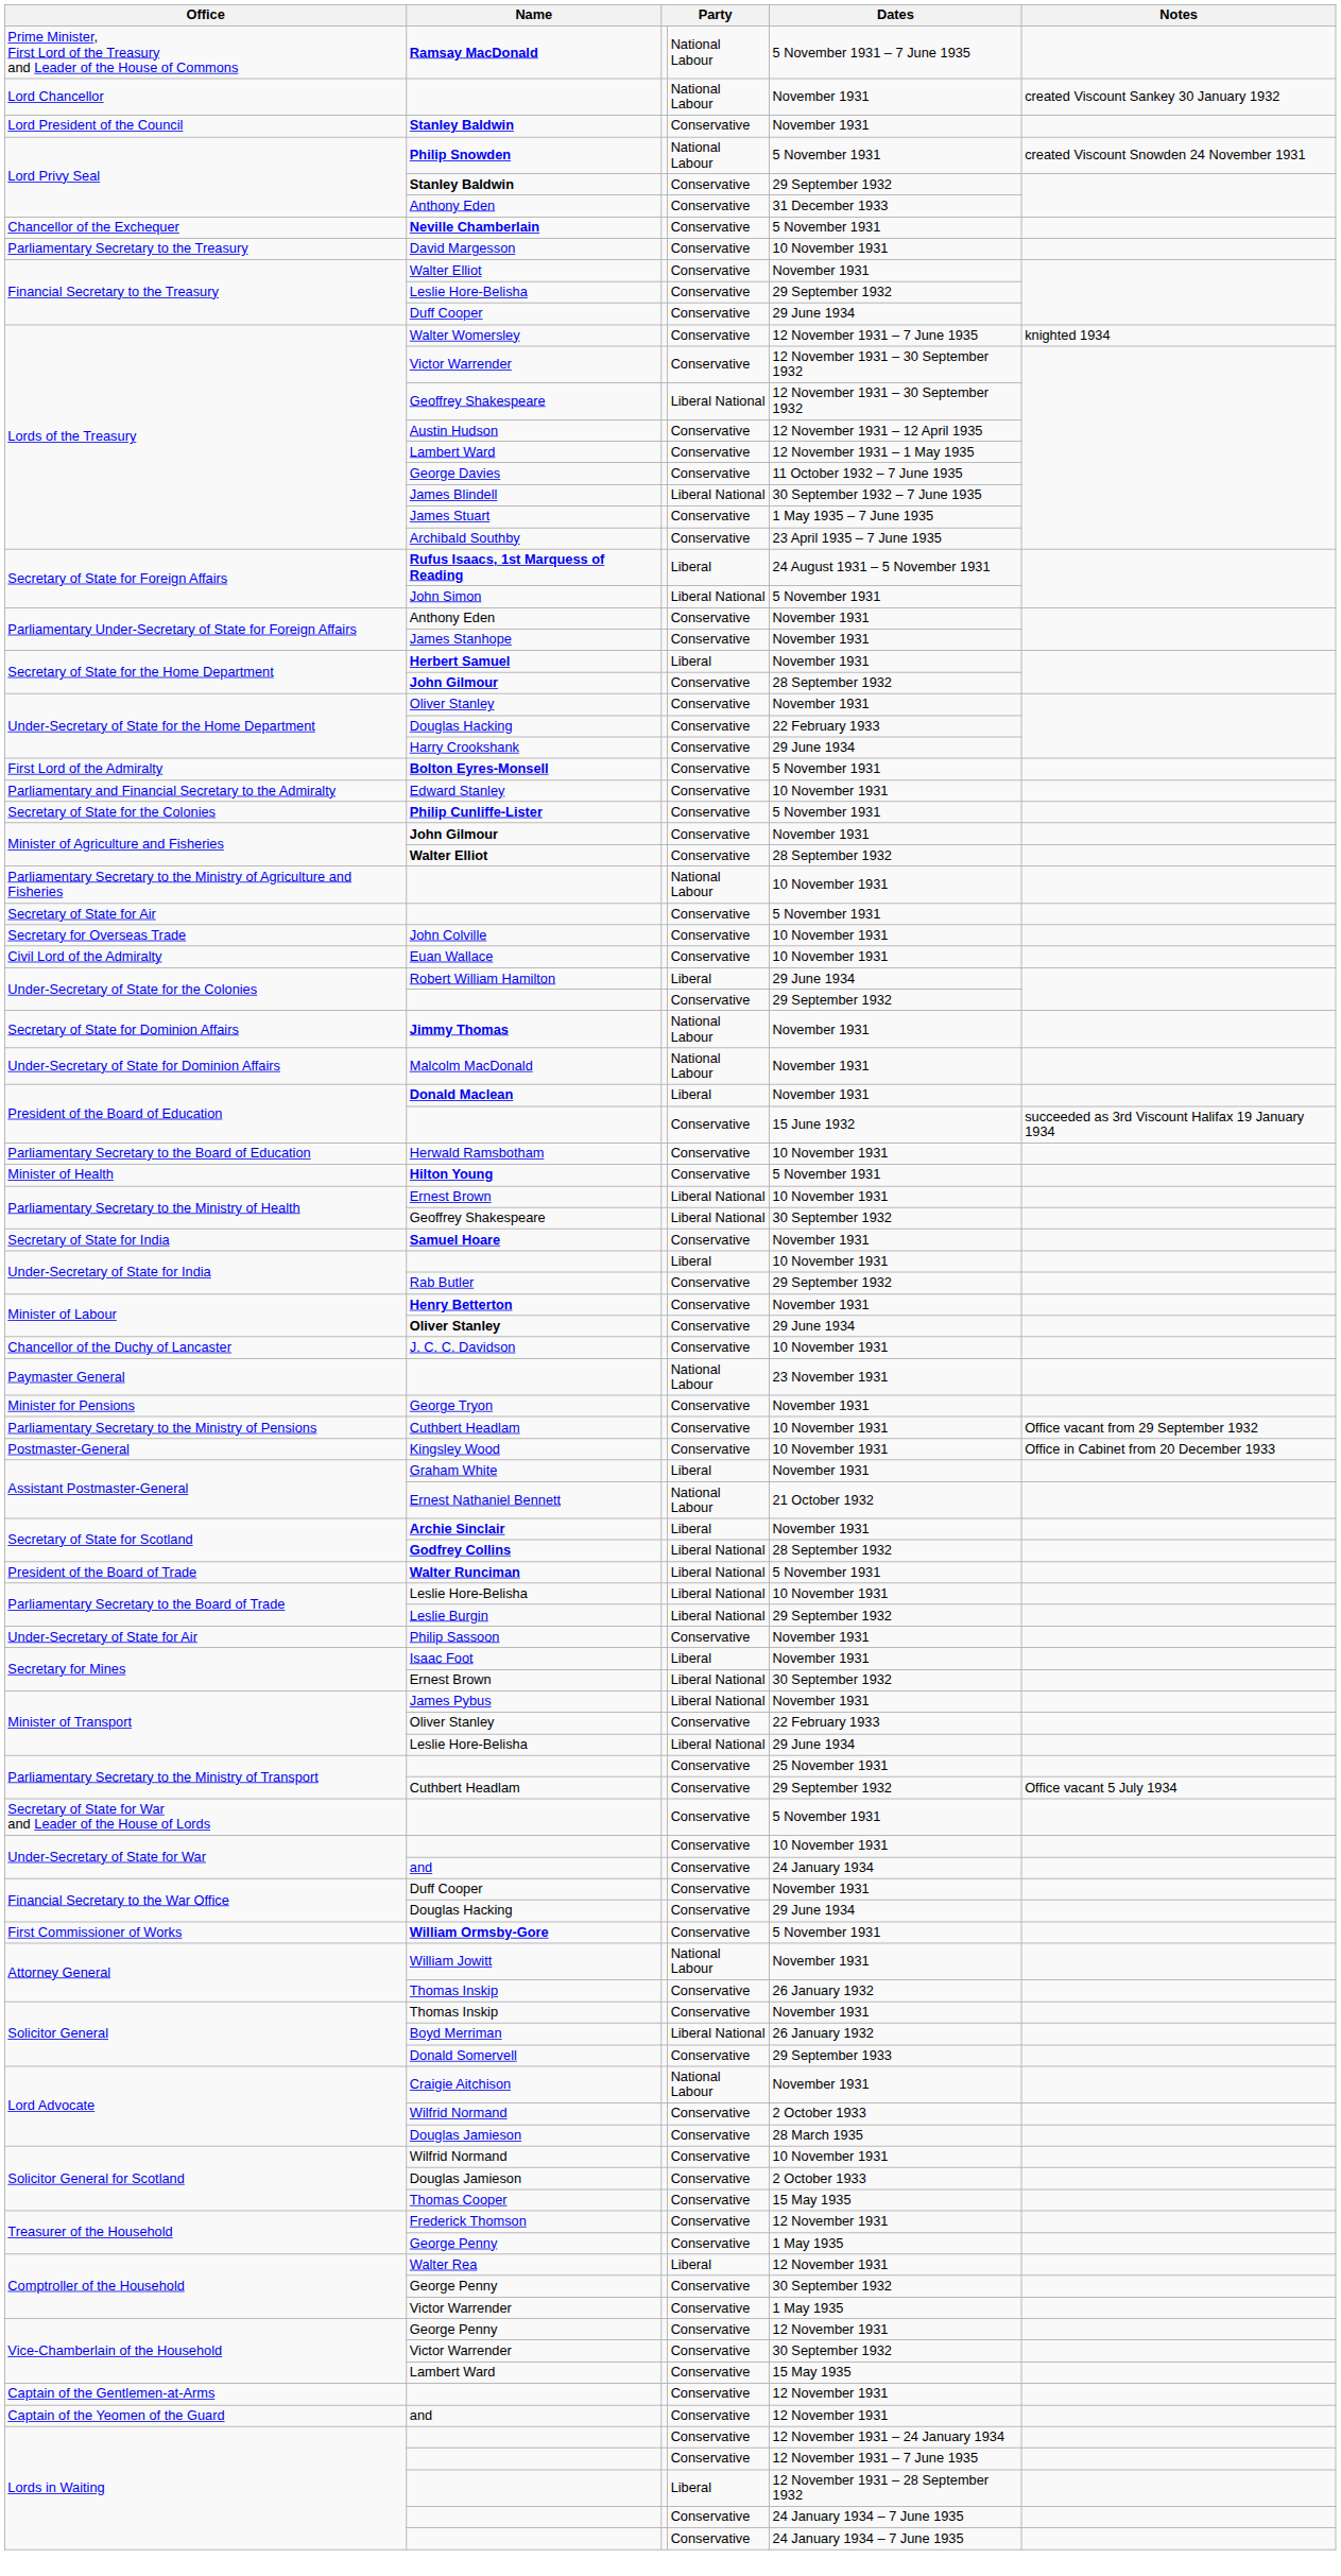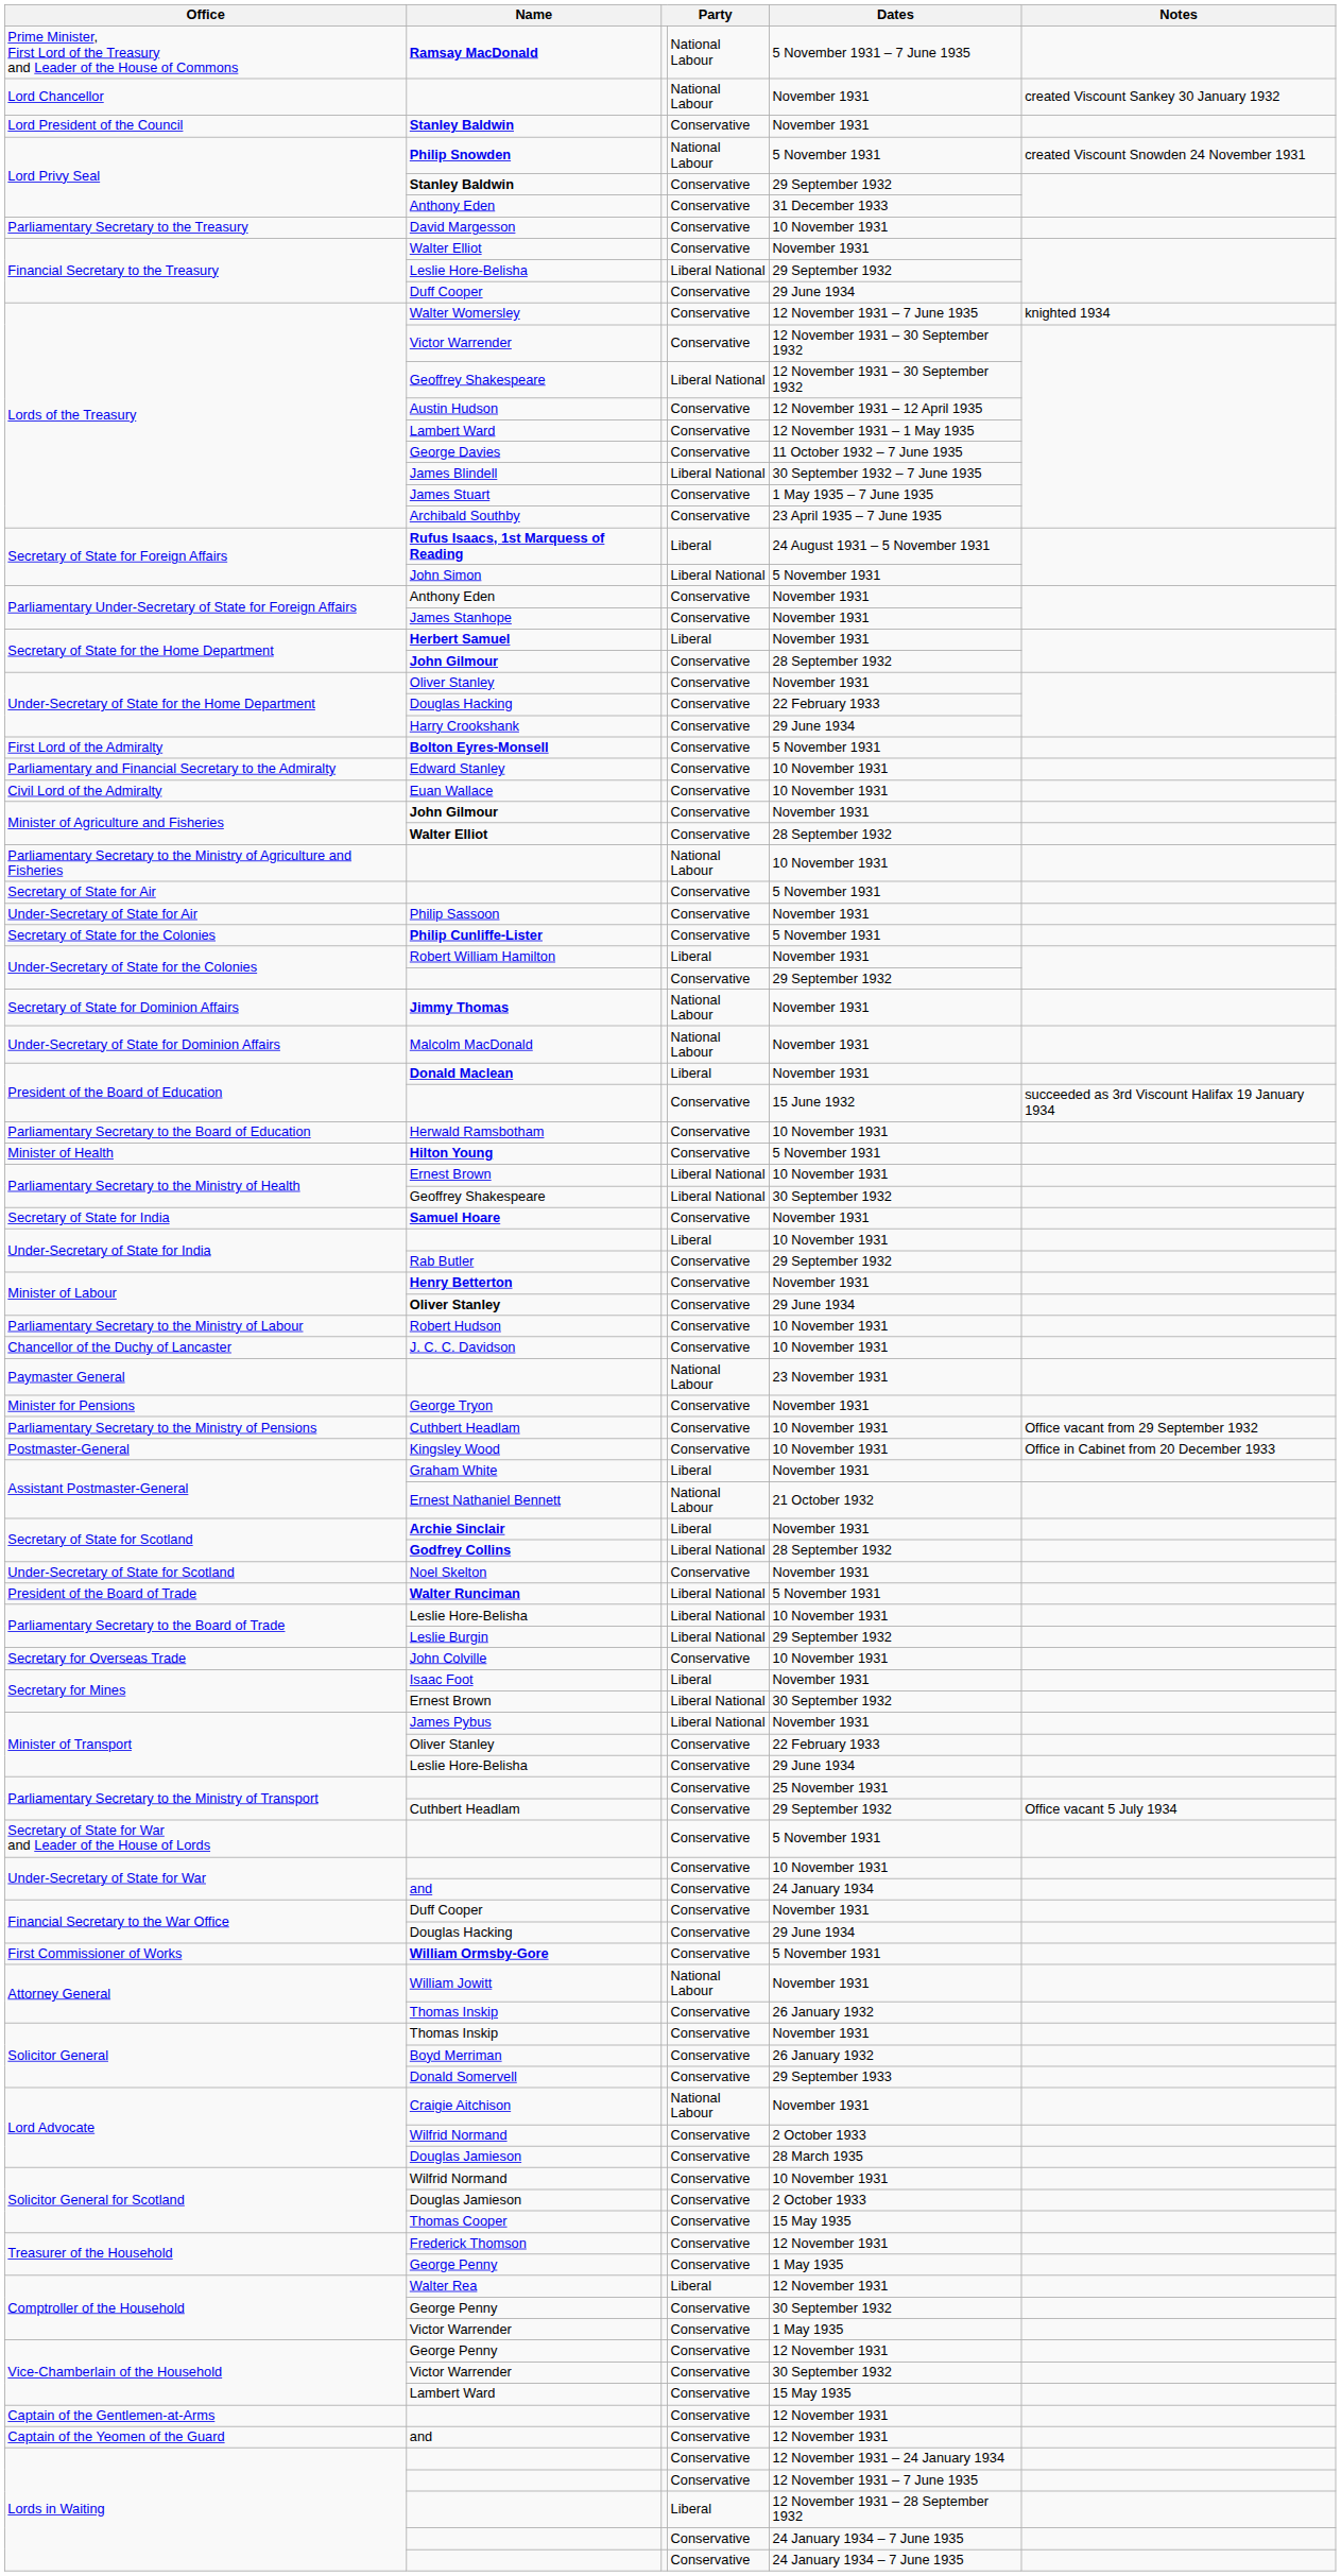- row: Chancellor of the Exchequer | Neville Chamberlain | Conservative | 5 November 1931
Financial Secretary to the Treasury / Leslie Hore-Belisha | column 4: Conservative -> Liberal National
rows swapped: Euan Wallace <-> Philip Cunliffe-Lister
rows swapped: Philip Sassoon <-> John Colville
Robert William Hamilton | Dates: 29 June 1934 -> November 1931
+ row: Parliamentary Secretary to the Ministry of Labour | Robert Hudson | Conservative | 10 November 1931
+ row: Under-Secretary of State for Scotland | Noel Skelton | Conservative | November 1931
Minister of Transport / Leslie Hore-Belisha | column 4: Liberal National -> Conservative
Boyd Merriman | column 4: Liberal National -> Conservative
